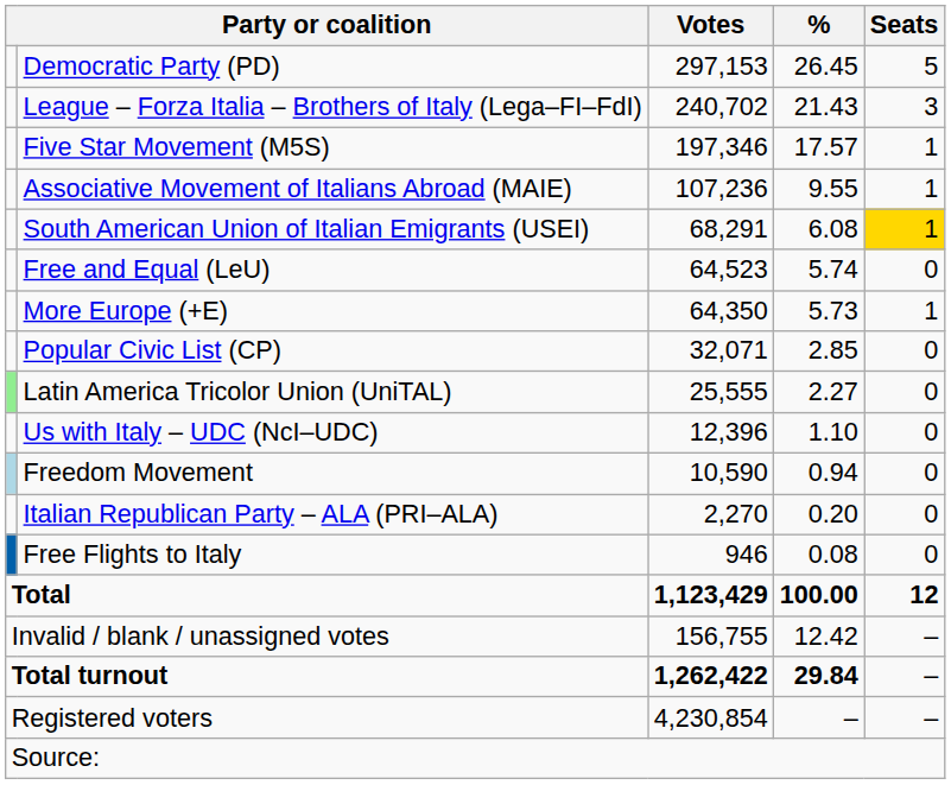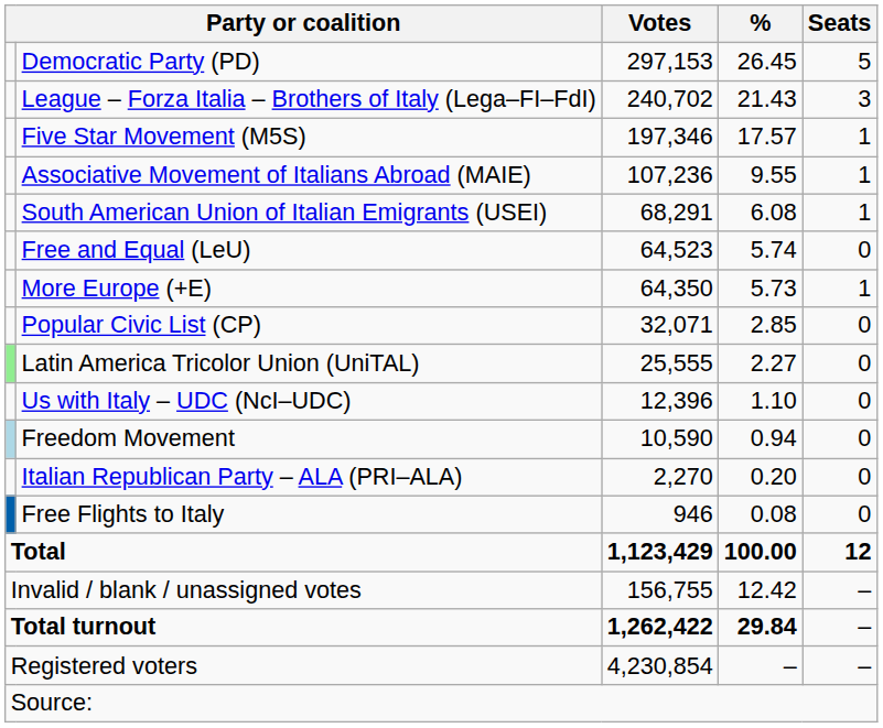South American Union of Italian Emigrants (USEI) | Seats: gold background -> no background
